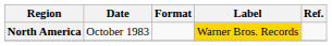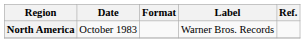North America | Label: gold background -> no background
